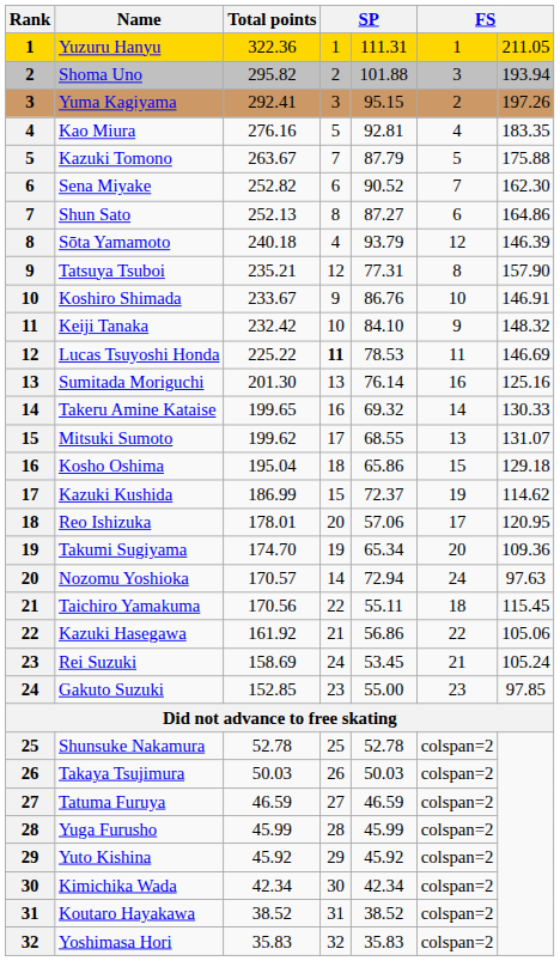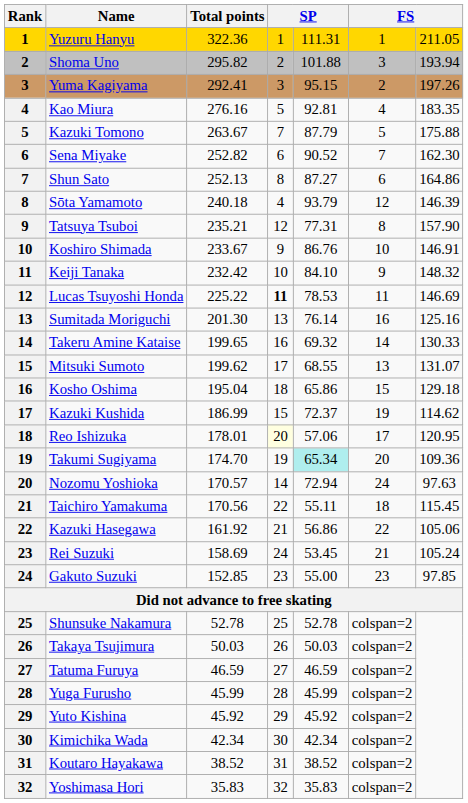Reo Ishizuka | column 4: no background -> lightyellow background
Takumi Sugiyama | column 5: no background -> paleturquoise background
